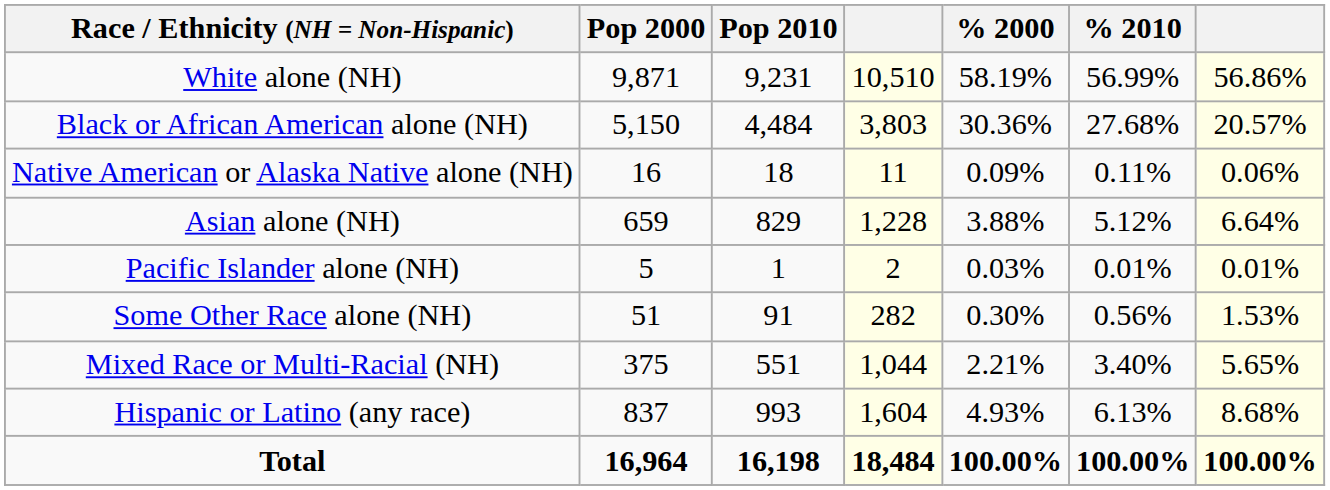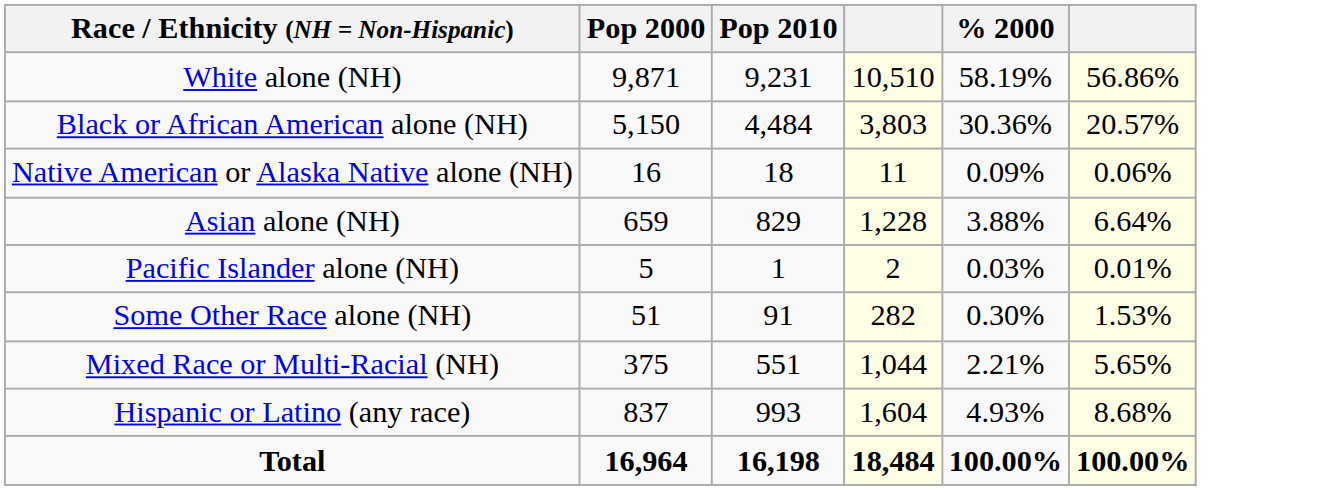- column: % 2010 | 56.99% | 27.68% | 0.11% | 5.12% | 0.01% | 0.56% | 3.40% | 6.13% | 100.00%
